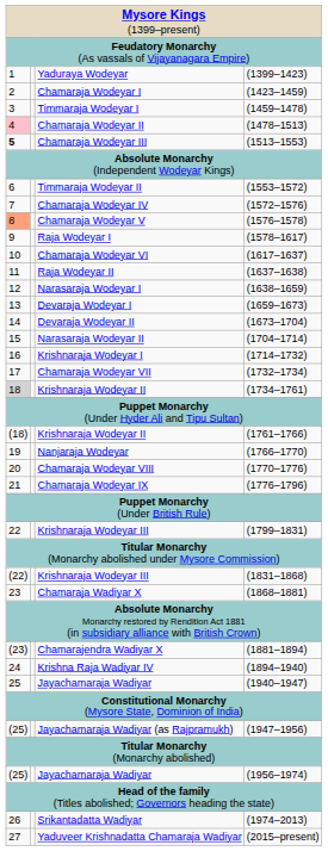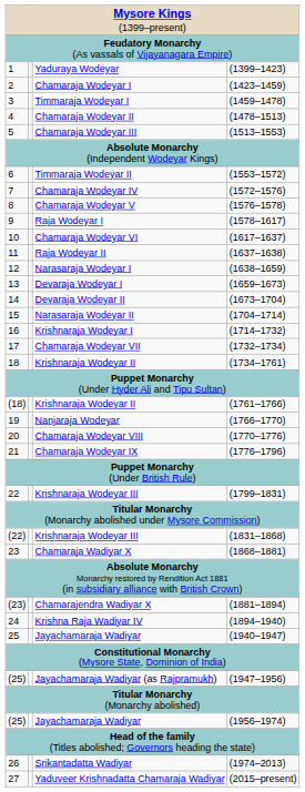Chamaraja Wodeyar II | column 1: pink background -> no background
Chamaraja Wodeyar III | column 1: bold -> normal
Chamaraja Wodeyar V | column 1: lightsalmon background -> no background
Krishnaraja Wodeyar II / (1734–1761) | column 1: lightgrey background -> no background
